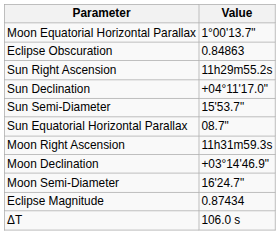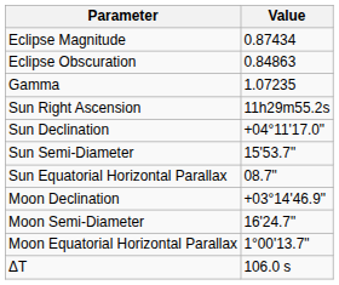rows swapped: Eclipse Magnitude <-> Moon Equatorial Horizontal Parallax
+ row: Gamma | 1.07235
- row: Moon Right Ascension | 11h31m59.3s
